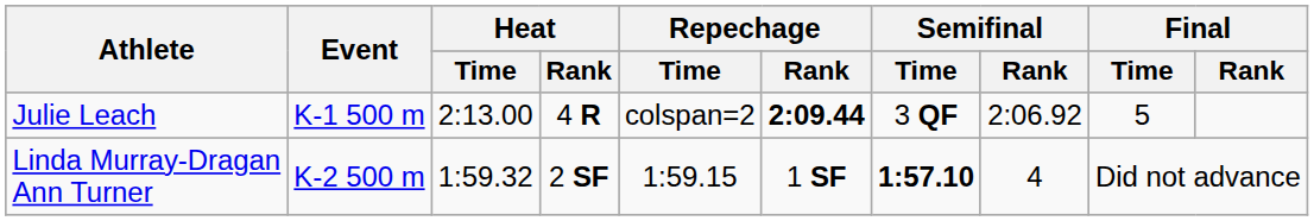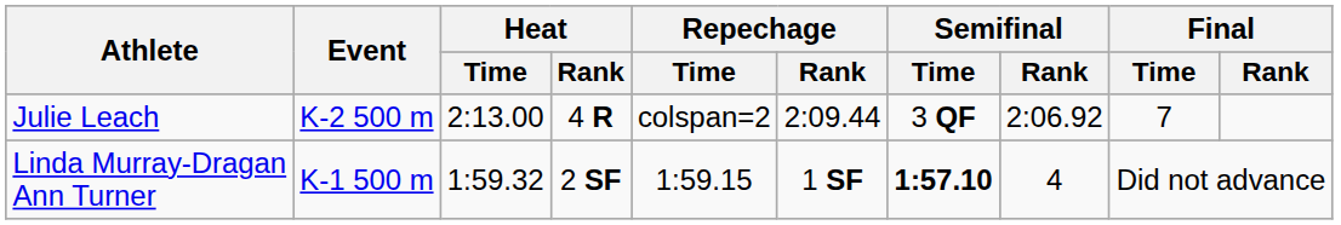Julie Leach | Event: K-1 500 m -> K-2 500 m
Julie Leach | Repechage / Rank: bold -> normal
Julie Leach | Final / Time: 5 -> 7
Linda Murray-Dragan Ann Turner | Event: K-2 500 m -> K-1 500 m
